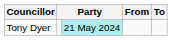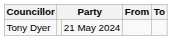Tony Dyer | column 3: paleturquoise background -> no background
